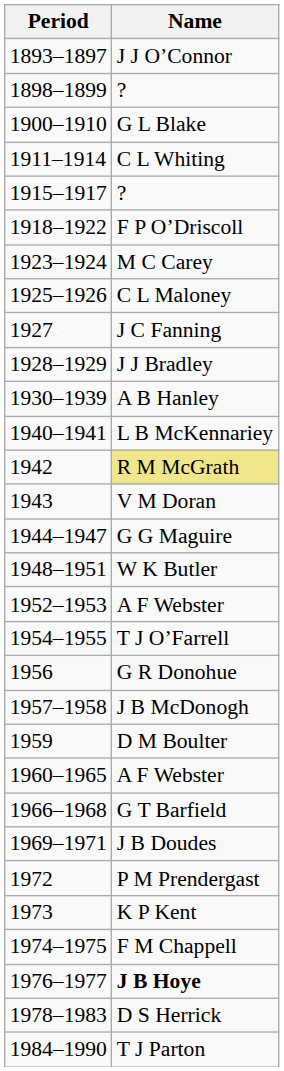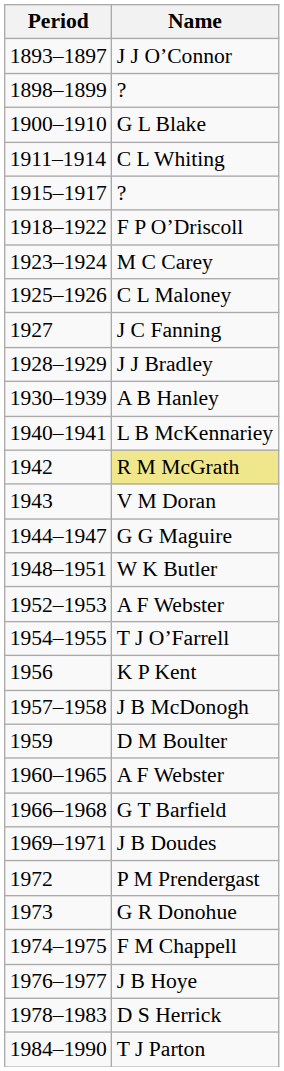row 20 | Name: G R Donohue -> K P Kent
row 27 | Name: K P Kent -> G R Donohue
row 29 | Name: bold -> normal
